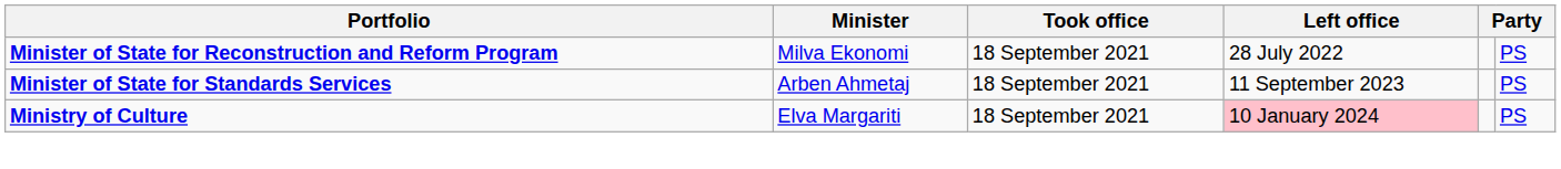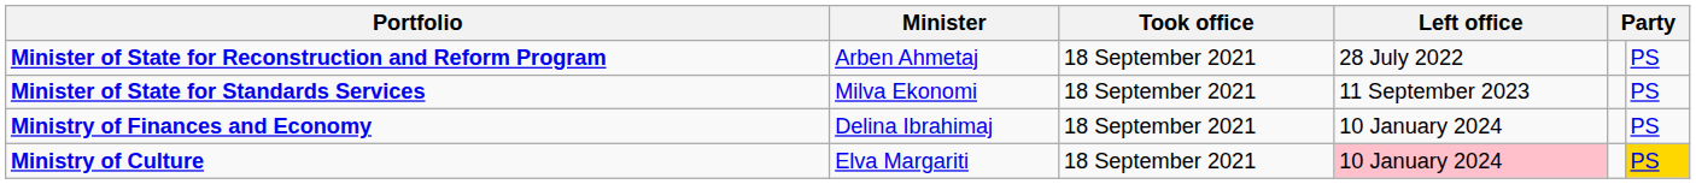Minister of State for Reconstruction and Reform Program | Minister: Milva Ekonomi -> Arben Ahmetaj
Minister of State for Standards Services | Minister: Arben Ahmetaj -> Milva Ekonomi
+ row: Ministry of Finances and Economy | Delina Ibrahimaj | 18 September 2021 | 10 January 2024 | PS
Ministry of Culture | column 6: no background -> gold background
